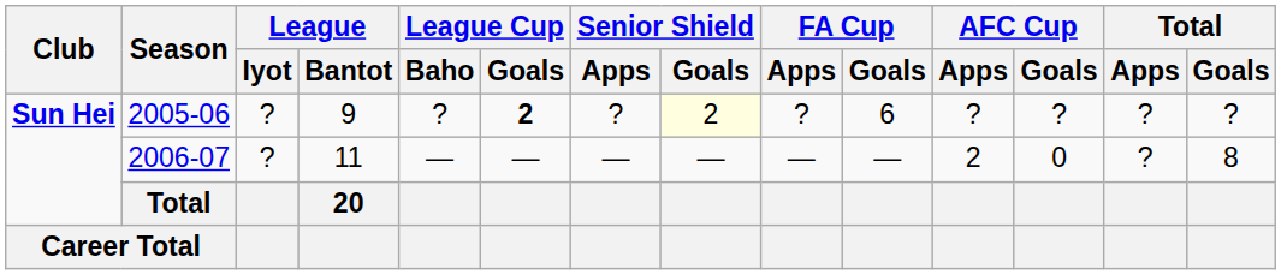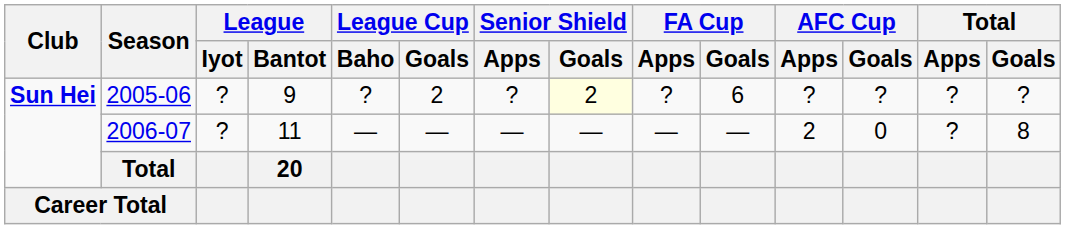2005-06 | League Cup / Goals: bold -> normal
